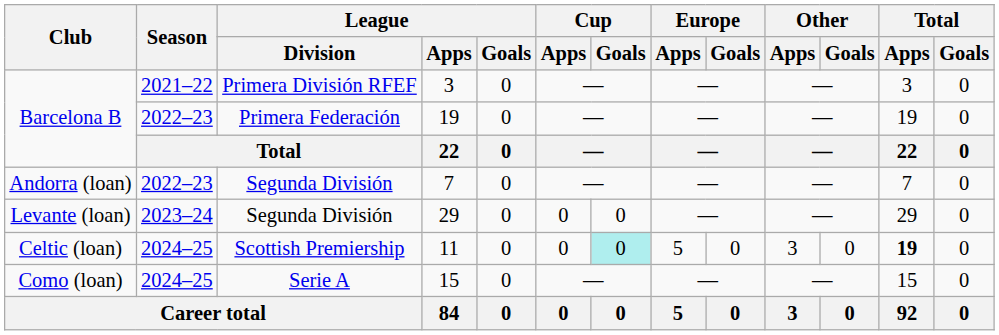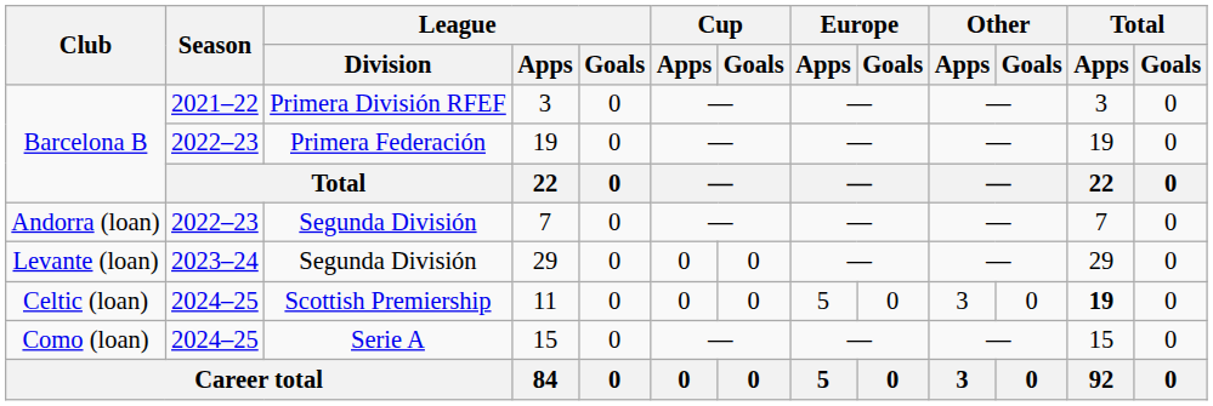11 | Cup / Goals: paleturquoise background -> no background
